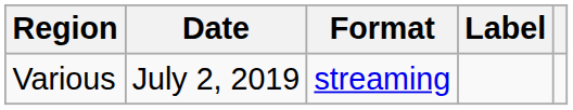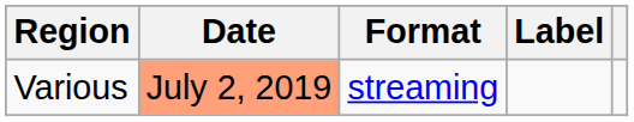Various | Date: no background -> lightsalmon background
